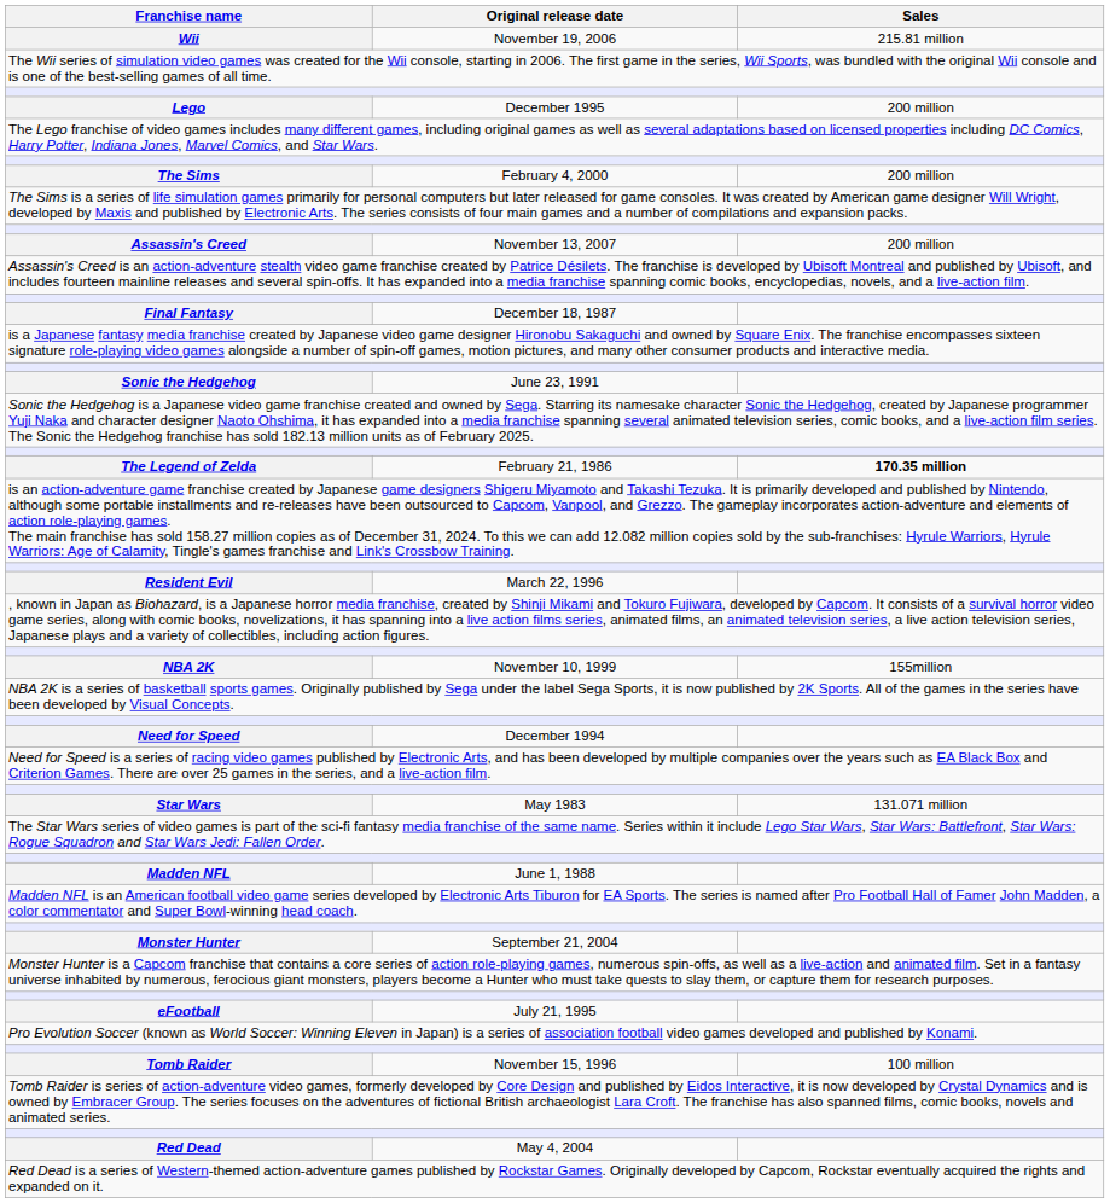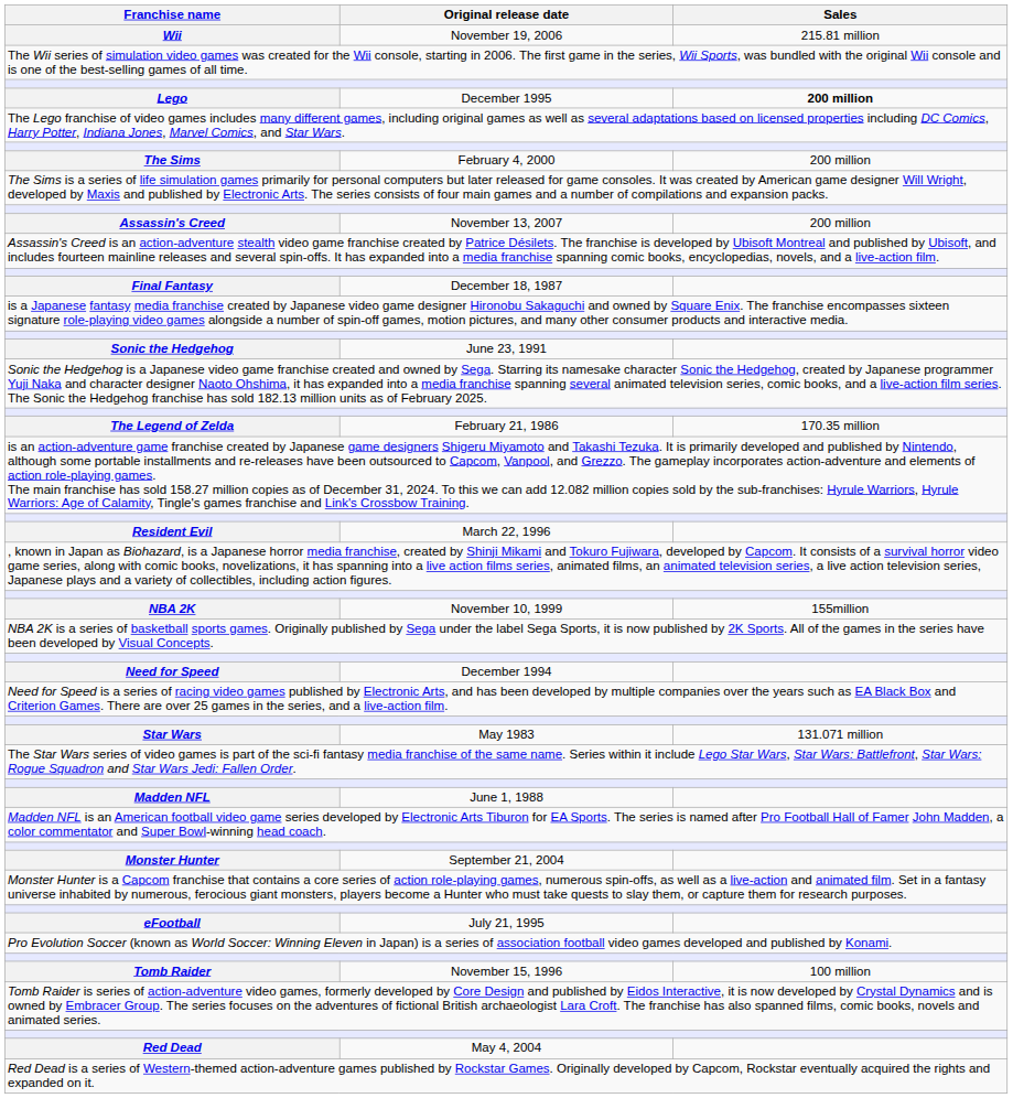Lego | Sales: normal -> bold
The Legend of Zelda | Sales: bold -> normal
